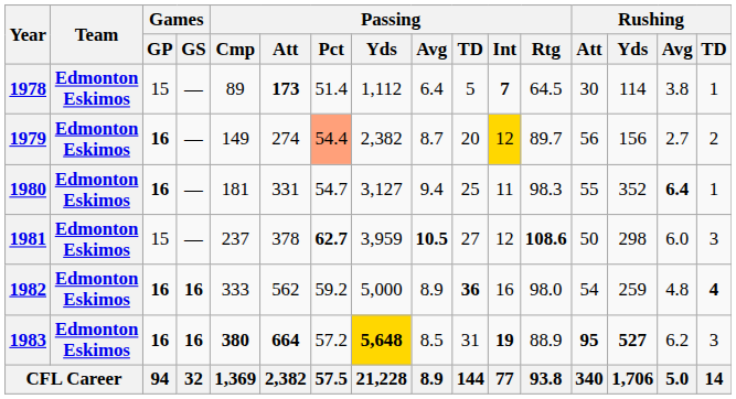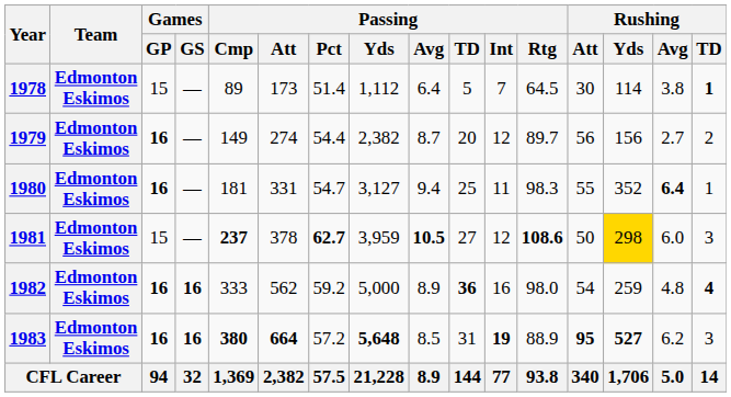1978 | Passing / Att: bold -> normal
1978 | Passing / Int: bold -> normal
1978 | Rushing / TD: normal -> bold
1979 | Passing / Pct: lightsalmon background -> no background
1979 | Passing / Int: gold background -> no background
1981 | Passing / Cmp: normal -> bold
1981 | Rushing / Yds: no background -> gold background
1983 | Passing / Yds: gold background -> no background
